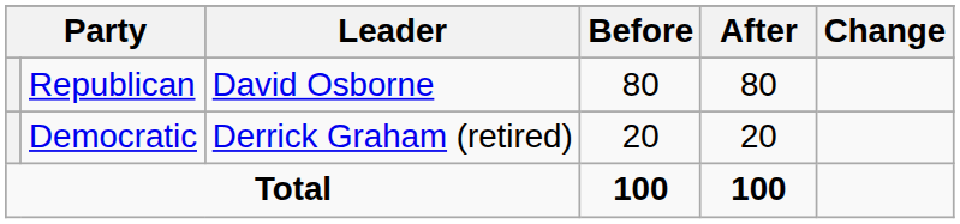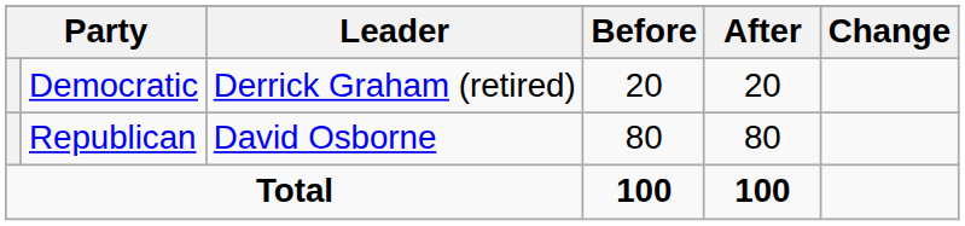rows swapped: Republican <-> Democratic
